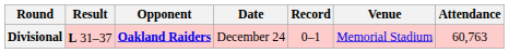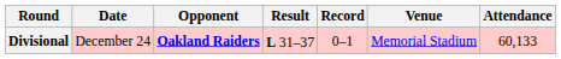columns swapped: Date <-> Result
Divisional | Attendance: 60,763 -> 60,133
